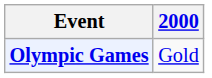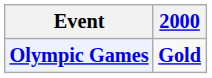Olympic Games | 2000: normal -> bold
